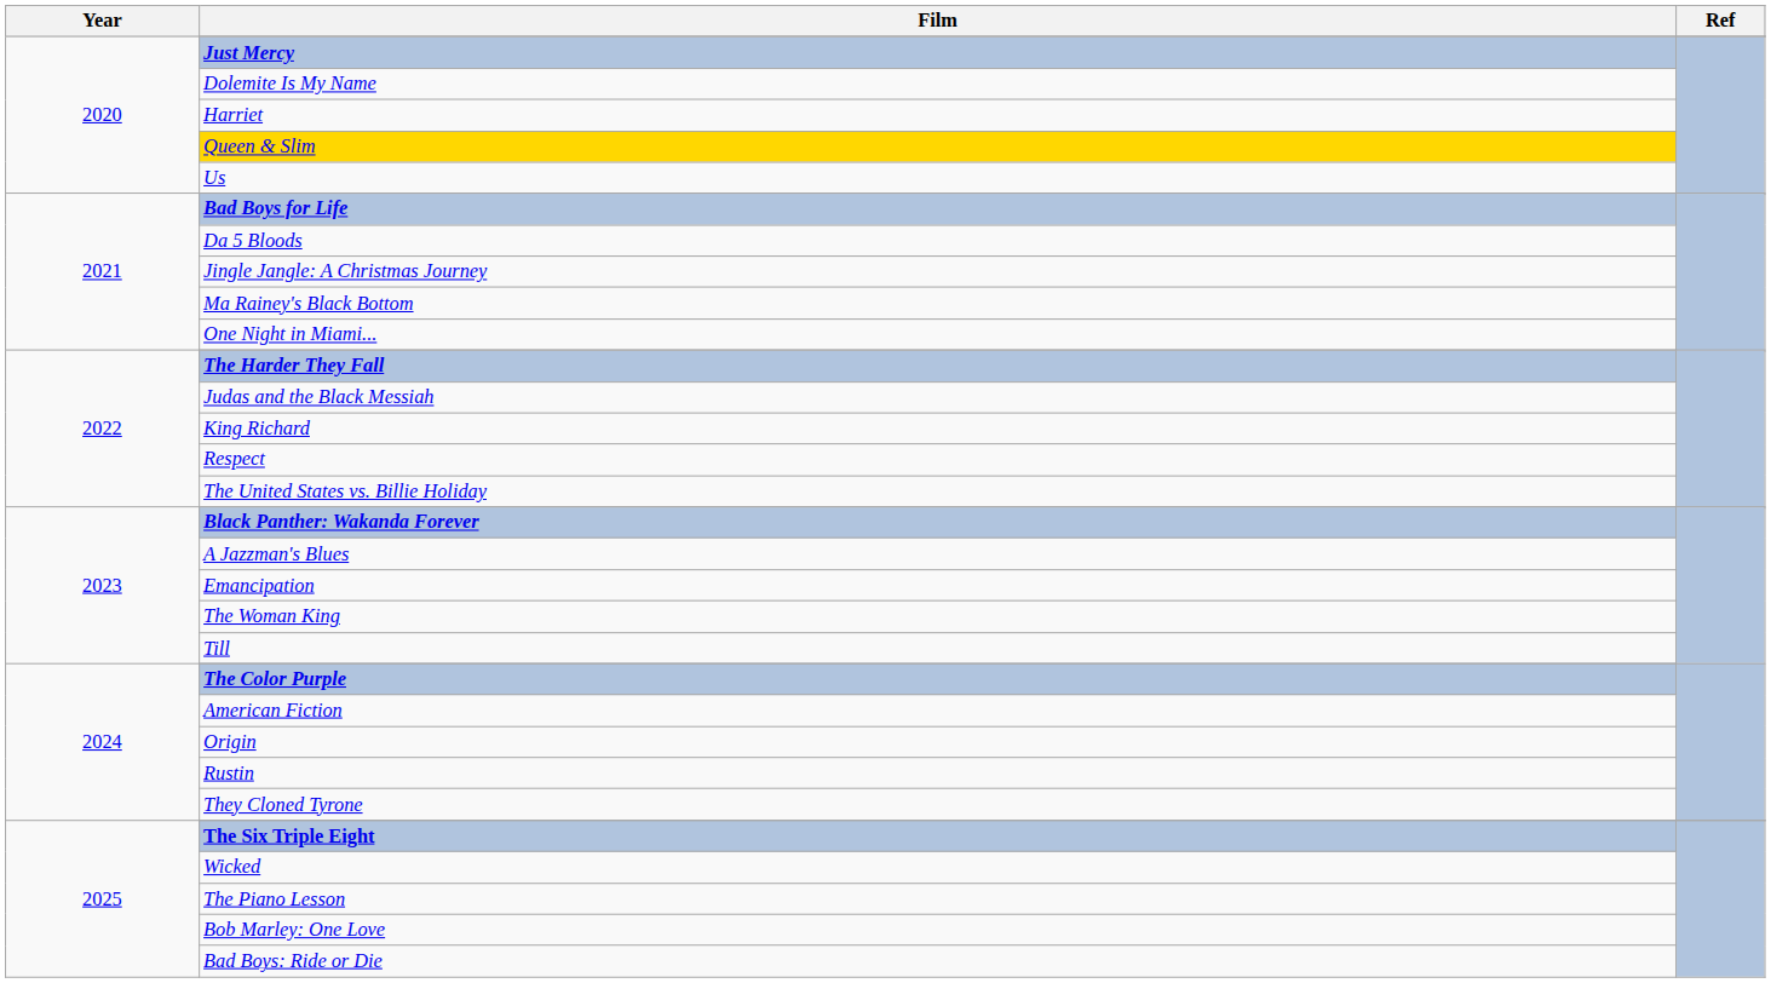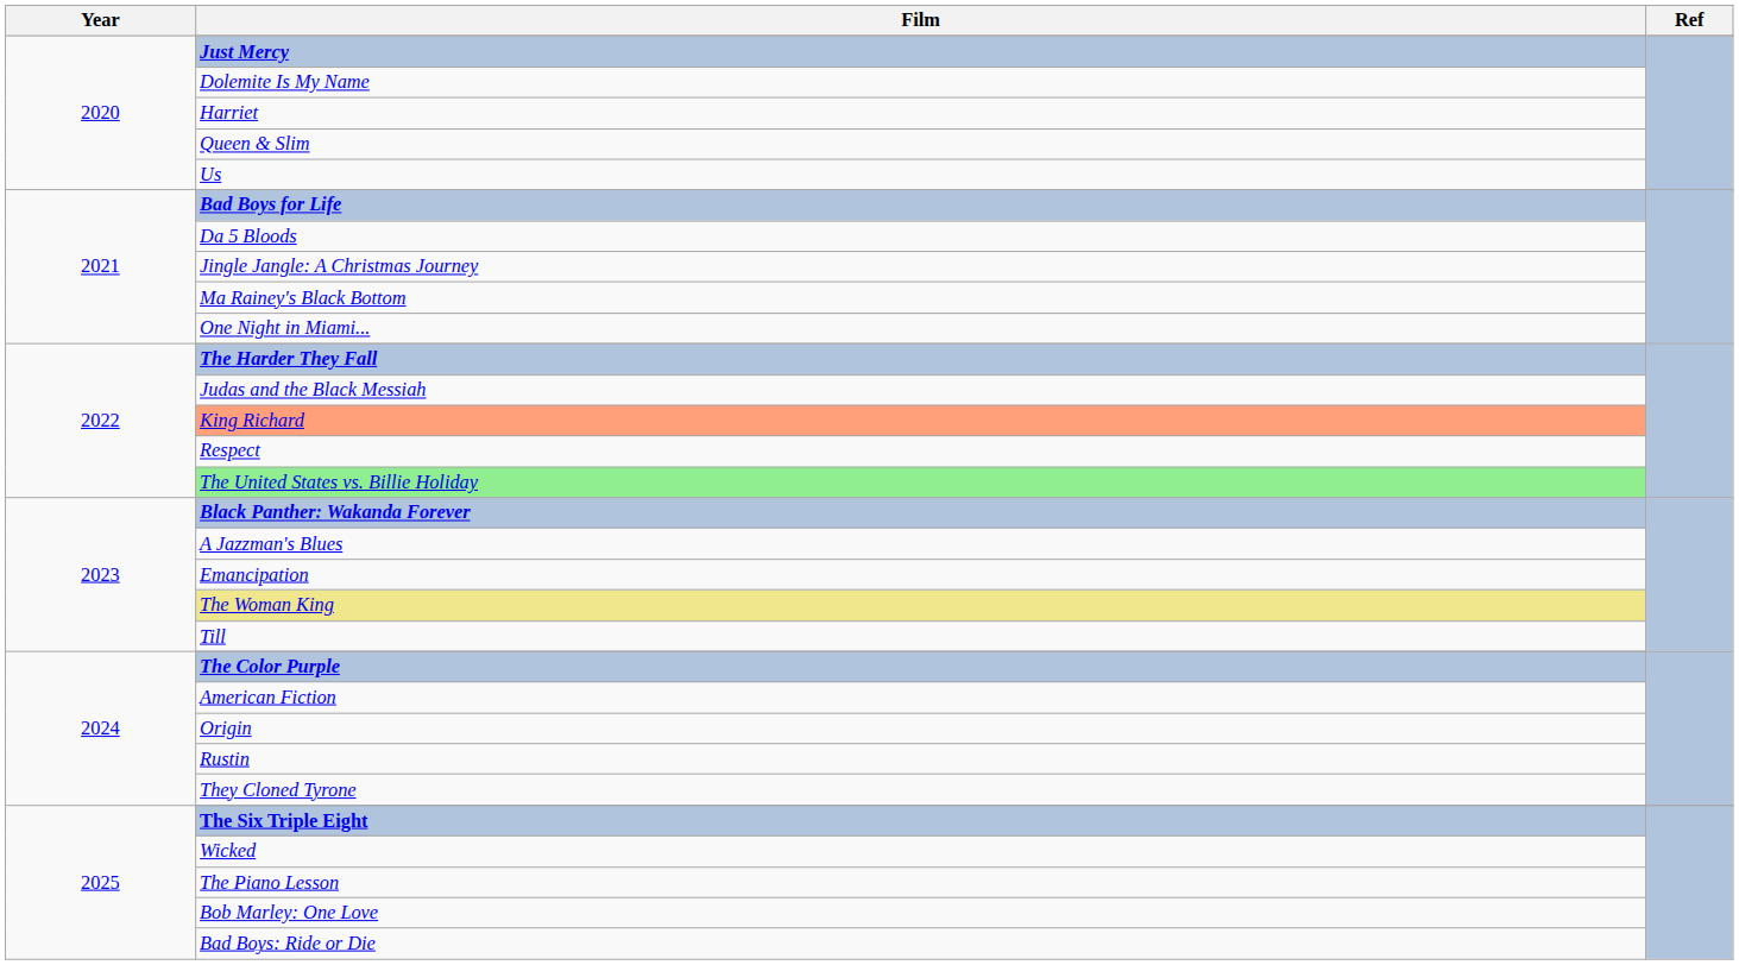Queen & Slim | Film: gold background -> no background
King Richard | Film: no background -> lightsalmon background
The United States vs. Billie Holiday | Film: no background -> lightgreen background
The Woman King | Film: no background -> khaki background
